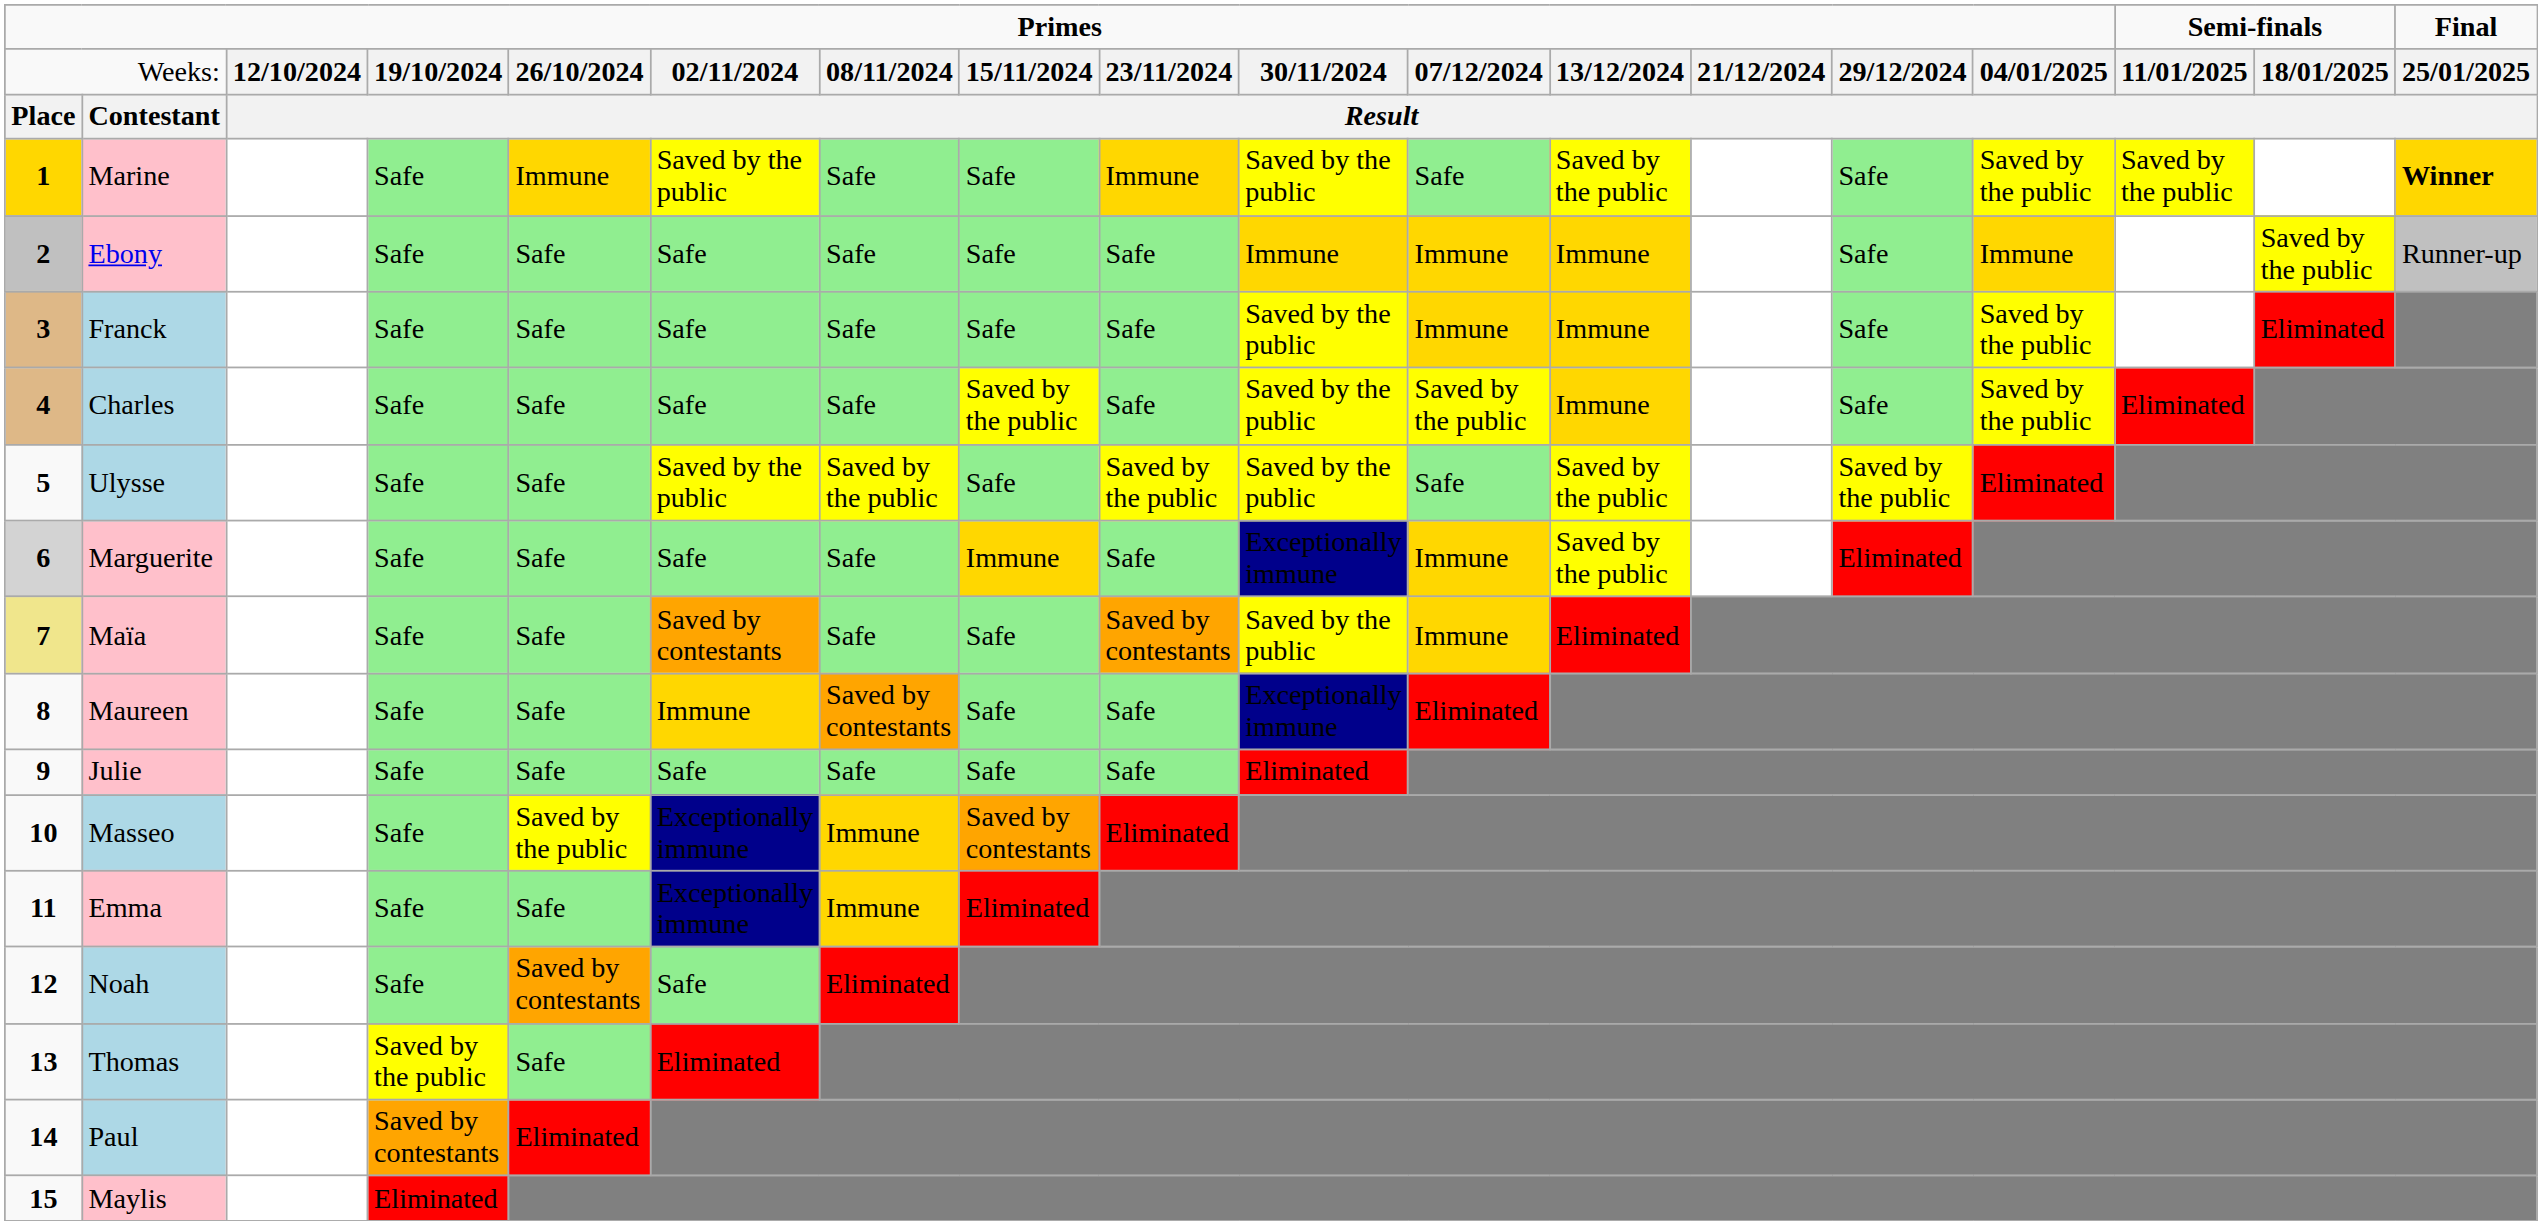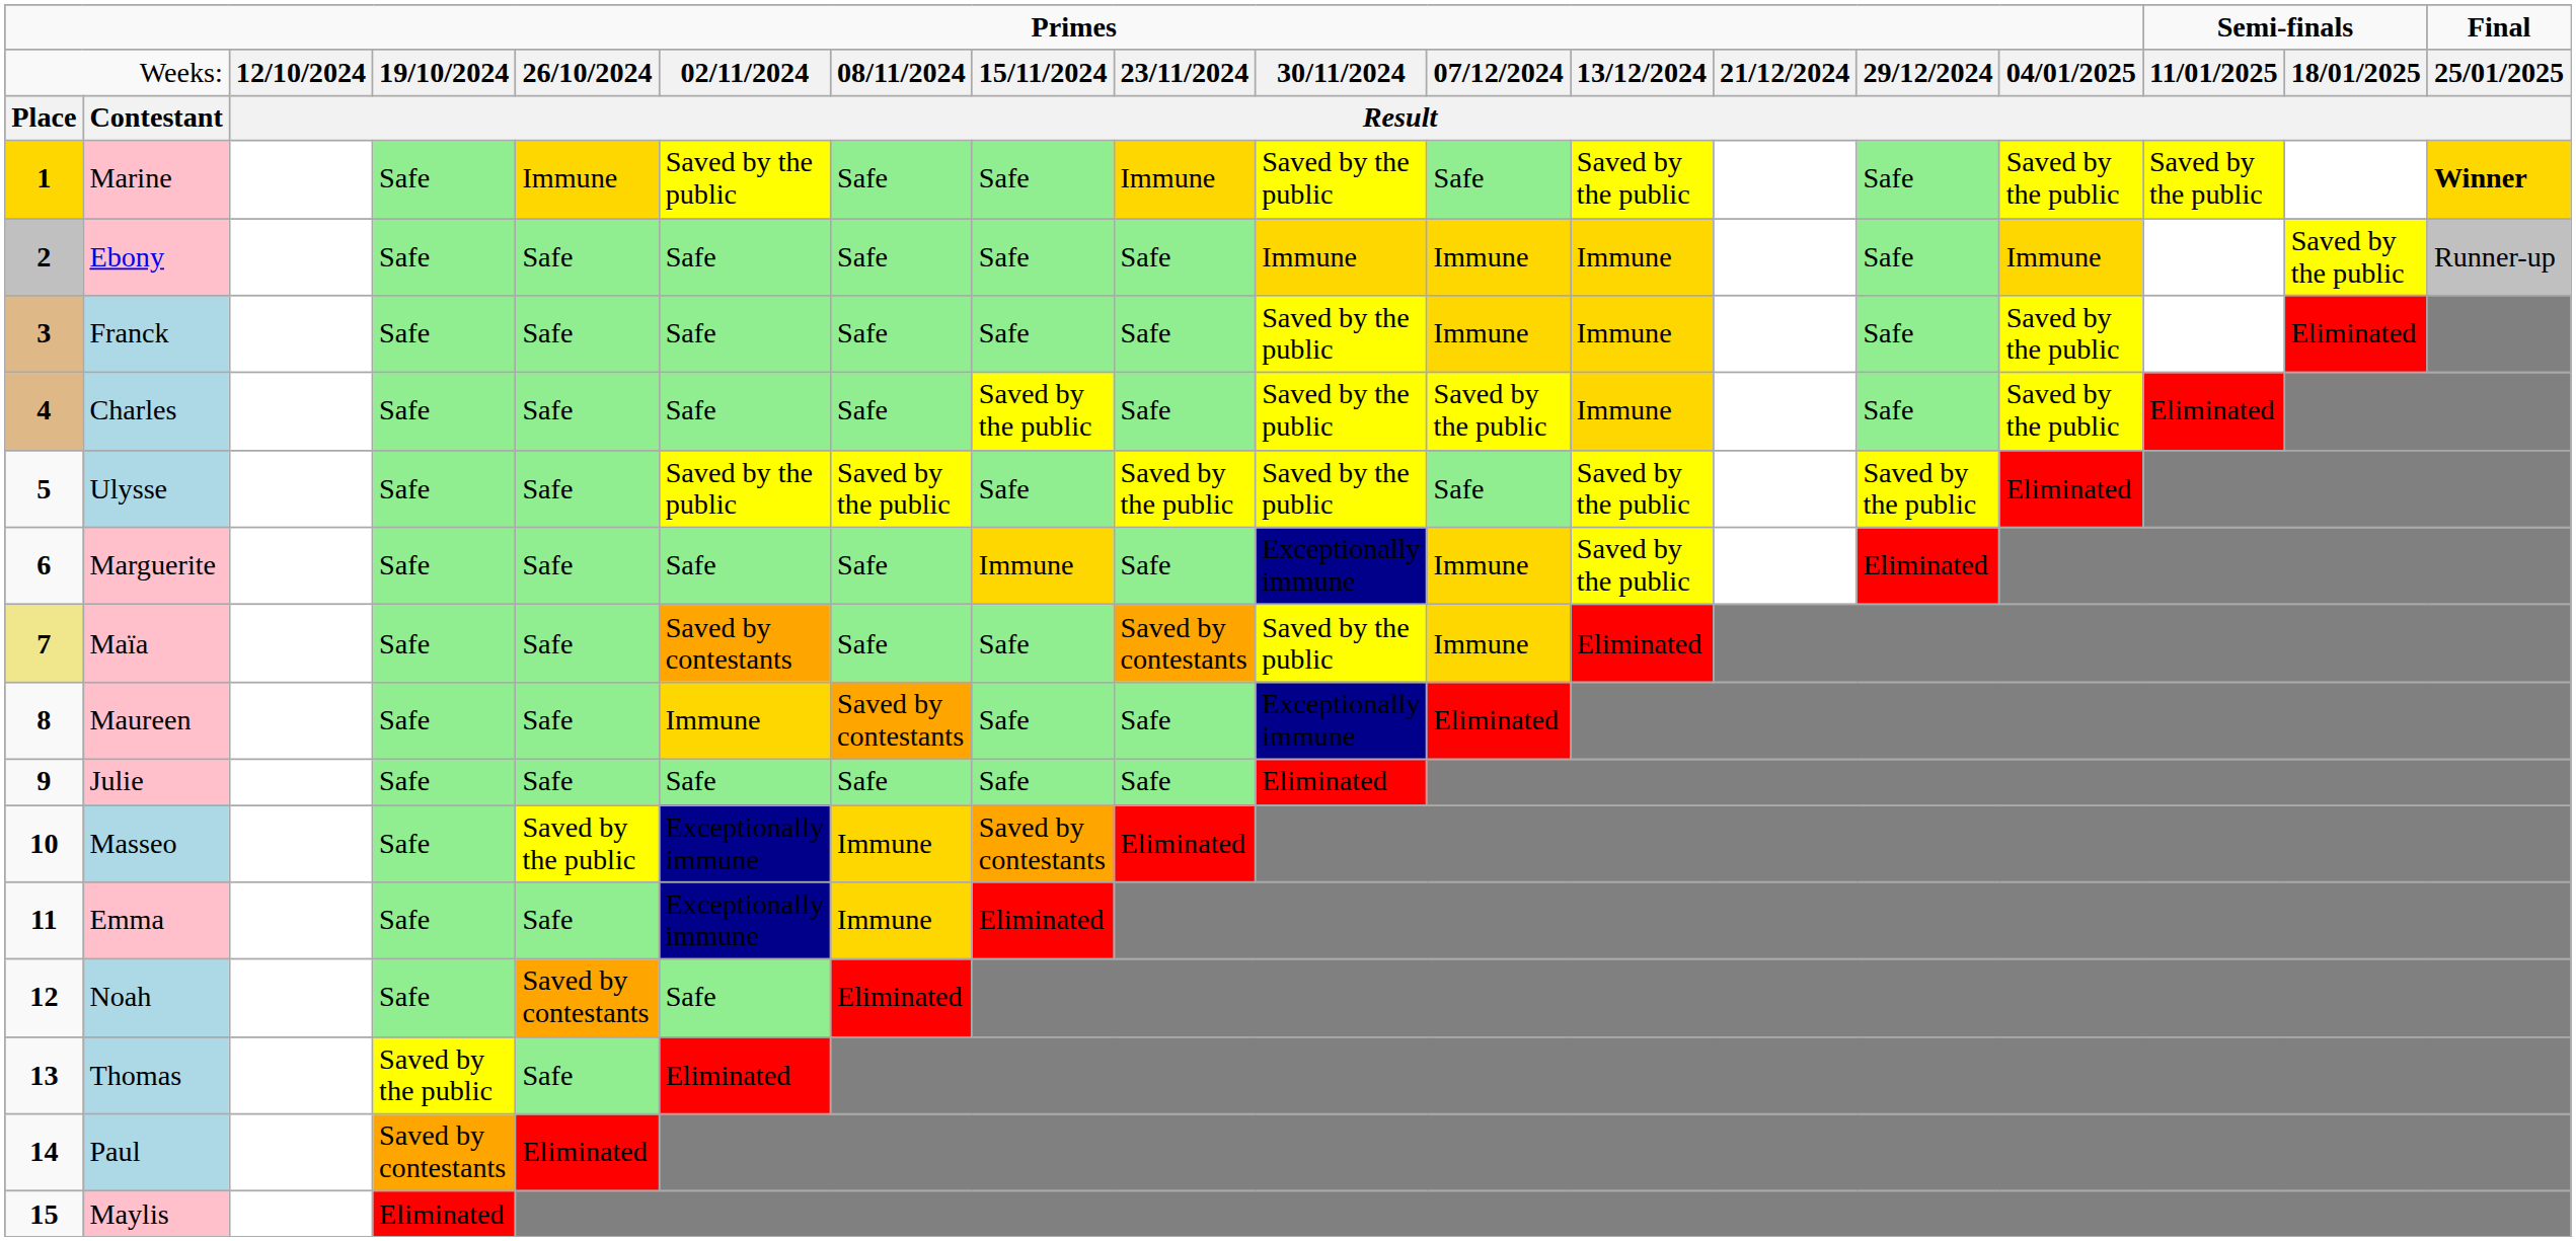Marguerite | column 1: lightgrey background -> no background
